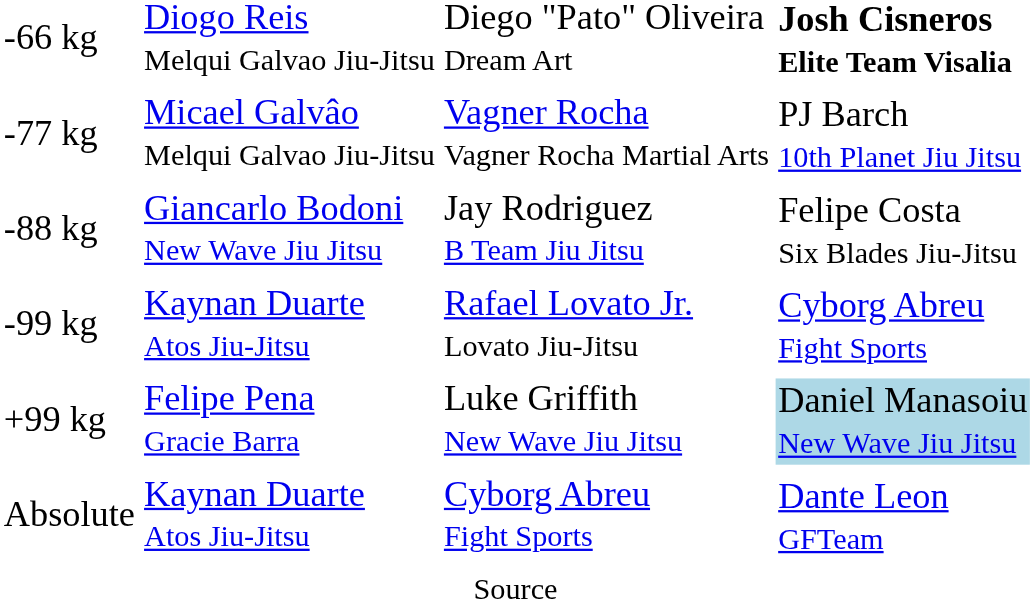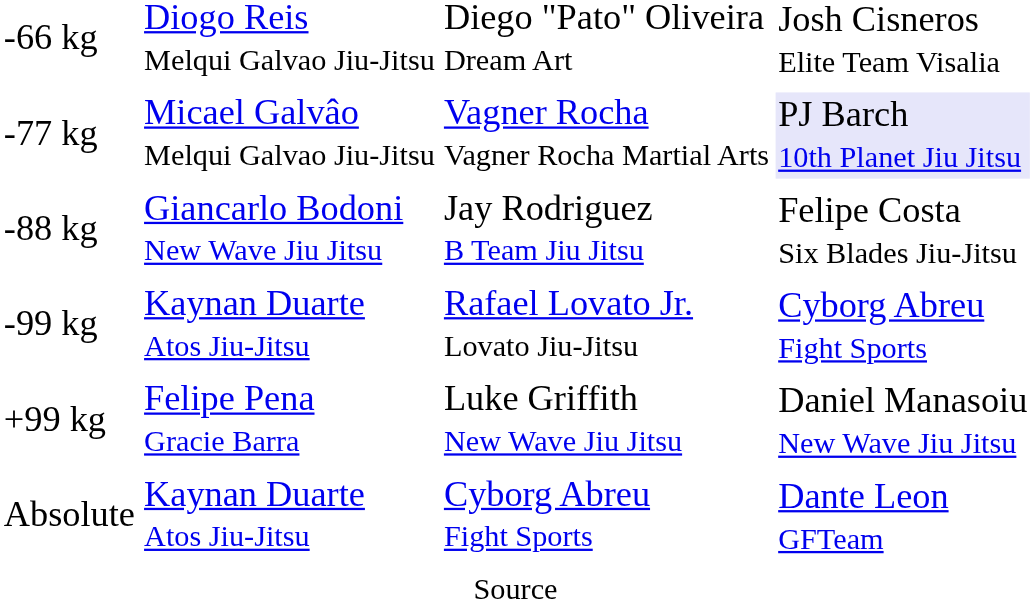Josh Cisneros Elite Team Visalia | column 4: bold -> normal
PJ Barch 10th Planet Jiu Jitsu | column 4: no background -> lavender background
Daniel Manasoiu New Wave Jiu Jitsu | column 4: lightblue background -> no background
